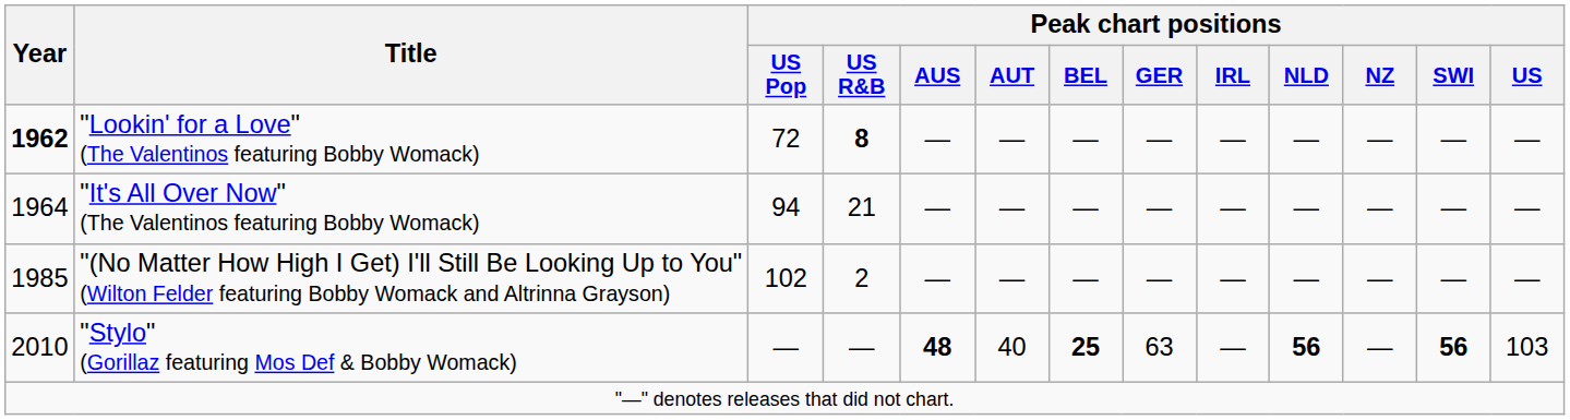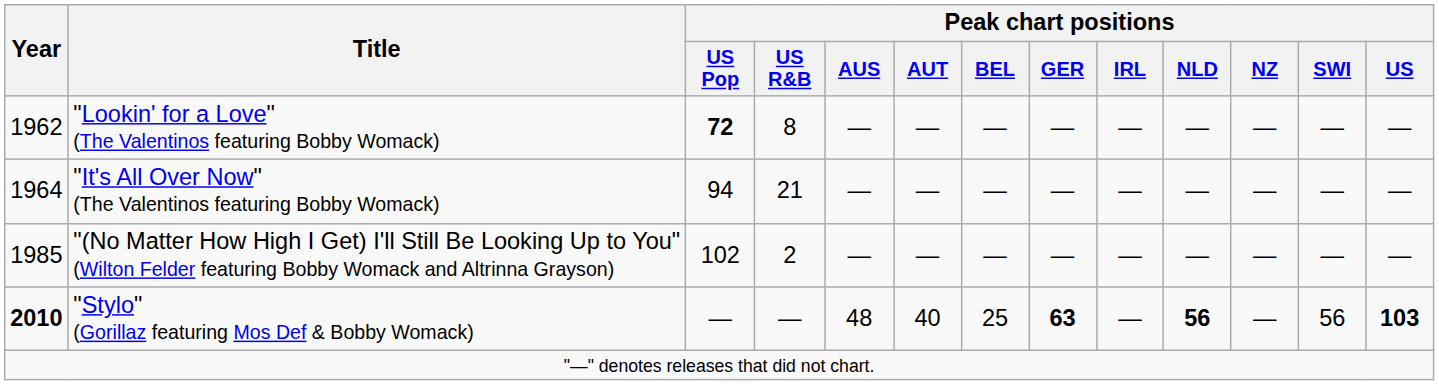"Lookin' for a Love" (The Valentinos featuring Bobby Womack) | Year: bold -> normal
"Lookin' for a Love" (The Valentinos featuring Bobby Womack) | Peak chart positions / US Pop: normal -> bold
"Lookin' for a Love" (The Valentinos featuring Bobby Womack) | Peak chart positions / US R&B: bold -> normal
"Stylo" (Gorillaz featuring Mos Def & Bobby Womack) | Year: normal -> bold
"Stylo" (Gorillaz featuring Mos Def & Bobby Womack) | Peak chart positions / AUS: bold -> normal
"Stylo" (Gorillaz featuring Mos Def & Bobby Womack) | Peak chart positions / BEL: bold -> normal
"Stylo" (Gorillaz featuring Mos Def & Bobby Womack) | Peak chart positions / GER: normal -> bold
"Stylo" (Gorillaz featuring Mos Def & Bobby Womack) | Peak chart positions / SWI: bold -> normal
"Stylo" (Gorillaz featuring Mos Def & Bobby Womack) | Peak chart positions / US: normal -> bold
